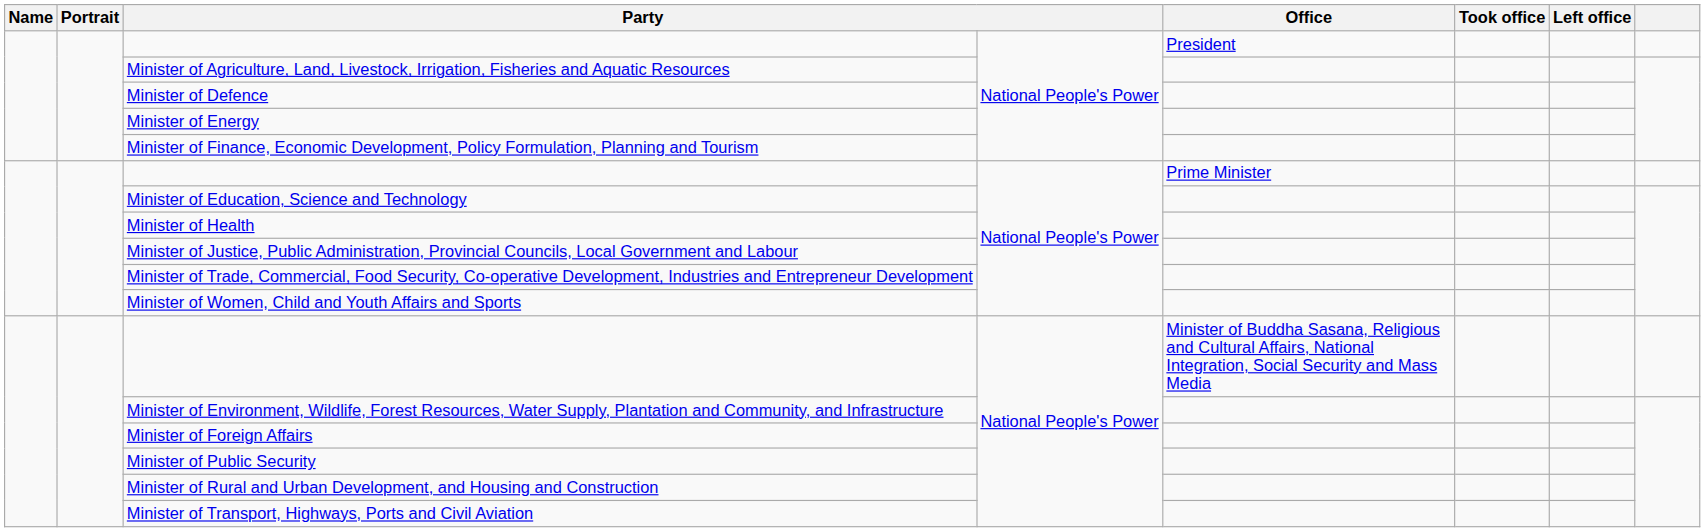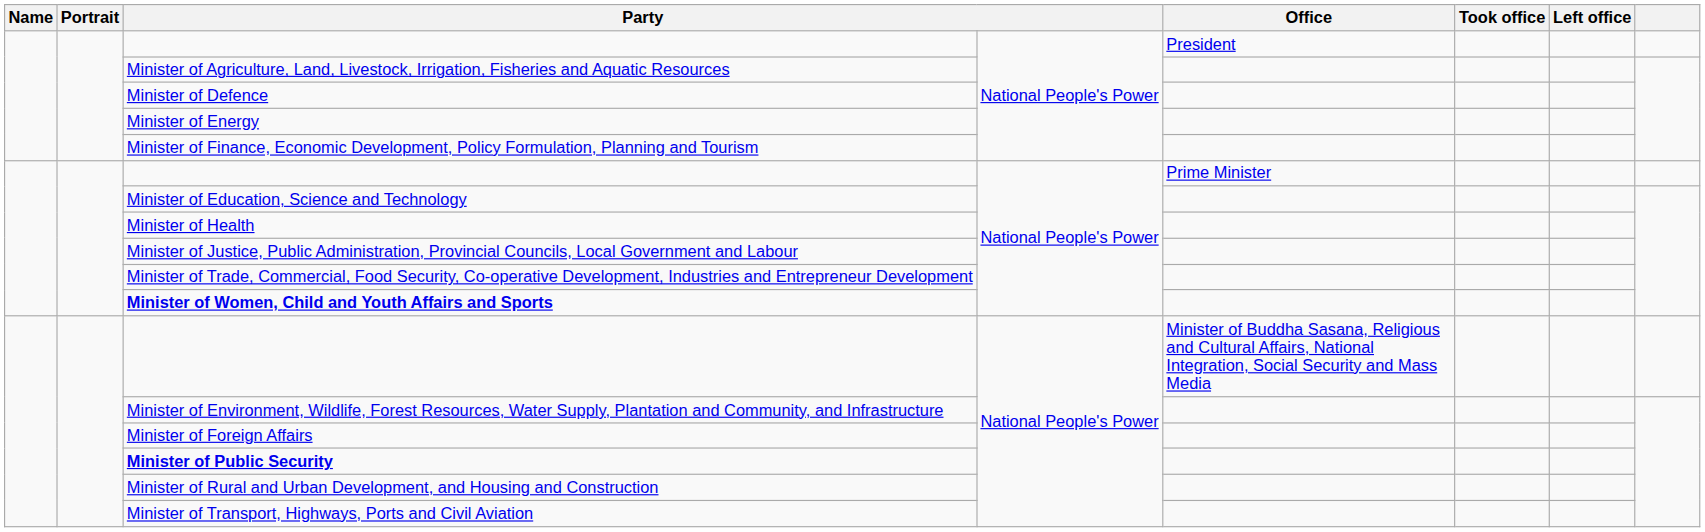Minister of Women, Child and Youth Affairs and Sports | column 3: normal -> bold
Minister of Public Security | column 3: normal -> bold
